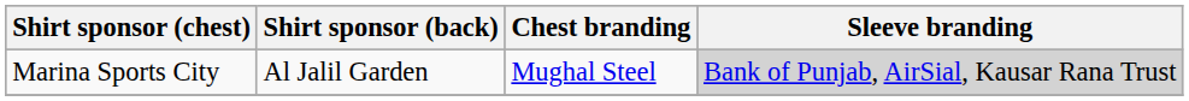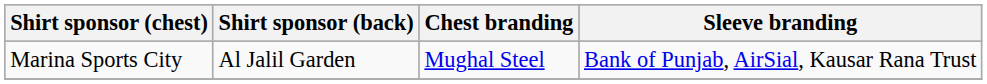Marina Sports City | Sleeve branding: lightgrey background -> no background
